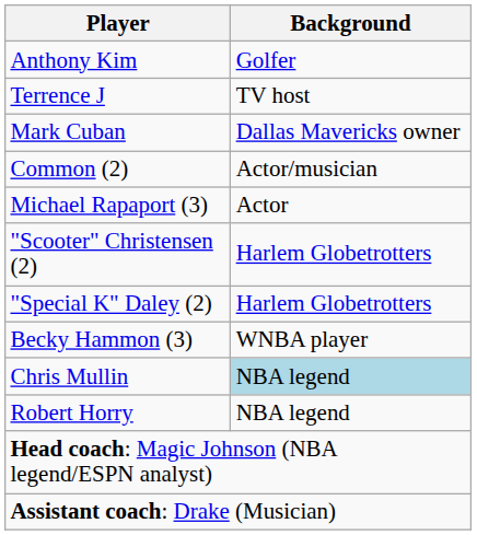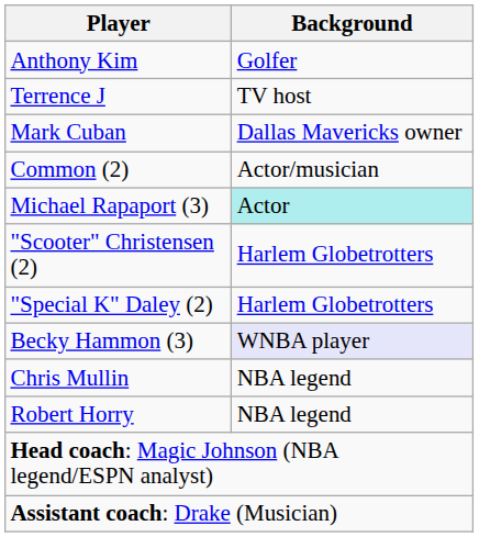Michael Rapaport (3) | Background: no background -> paleturquoise background
Becky Hammon (3) | Background: no background -> lavender background
Chris Mullin | Background: lightblue background -> no background
